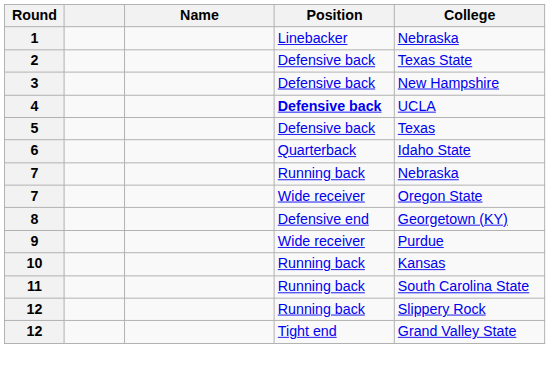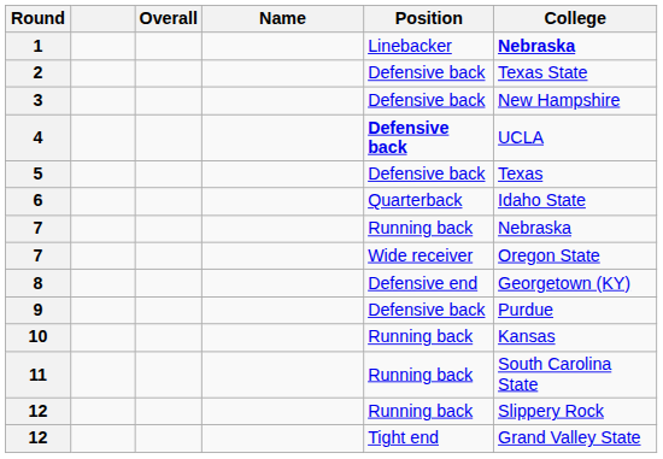+ column: Overall
1 | College: normal -> bold
9 | Position: Wide receiver -> Defensive back
